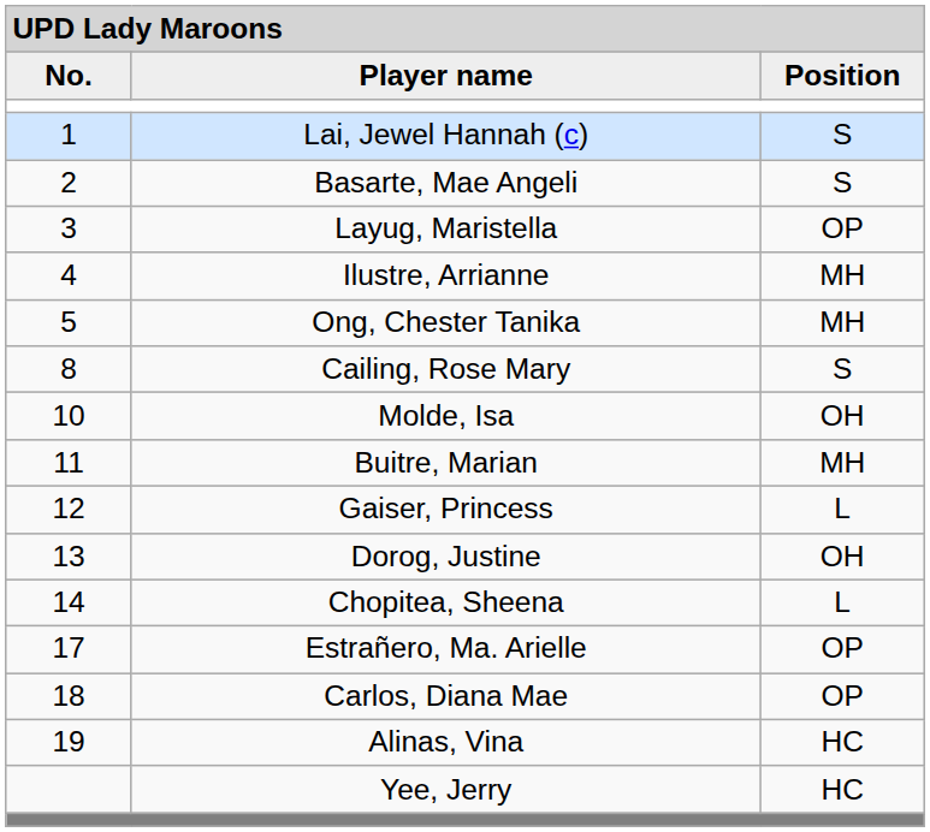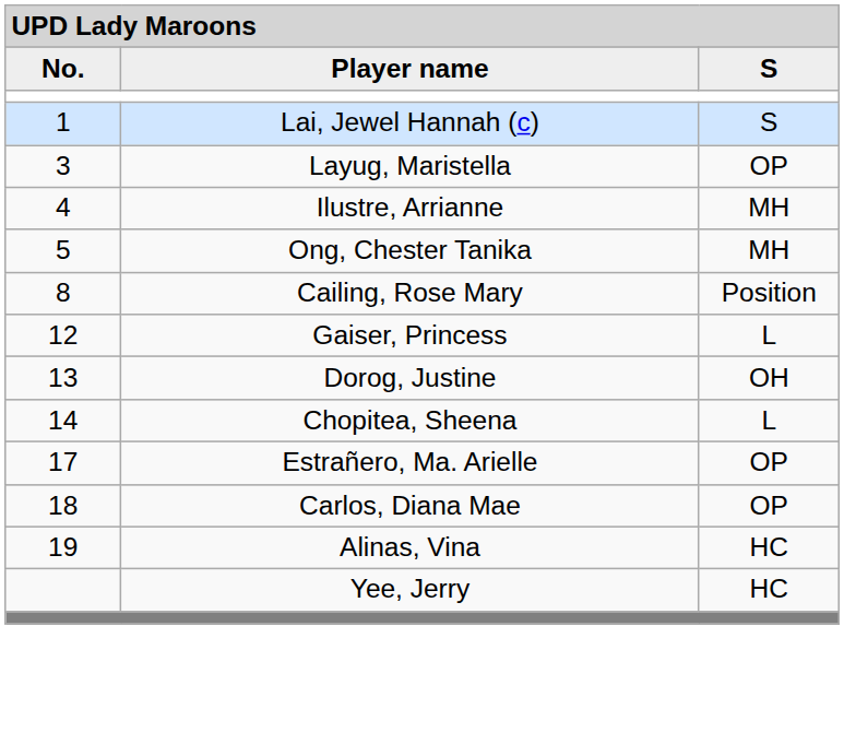Player name | column 3: Position -> S
- row: 2 | Basarte, Mae Angeli | S
Cailing, Rose Mary | column 3: S -> Position
- row: 10 | Molde, Isa | OH
- row: 11 | Buitre, Marian | MH
